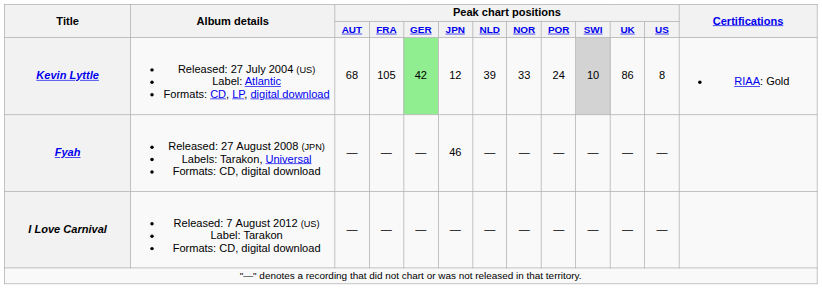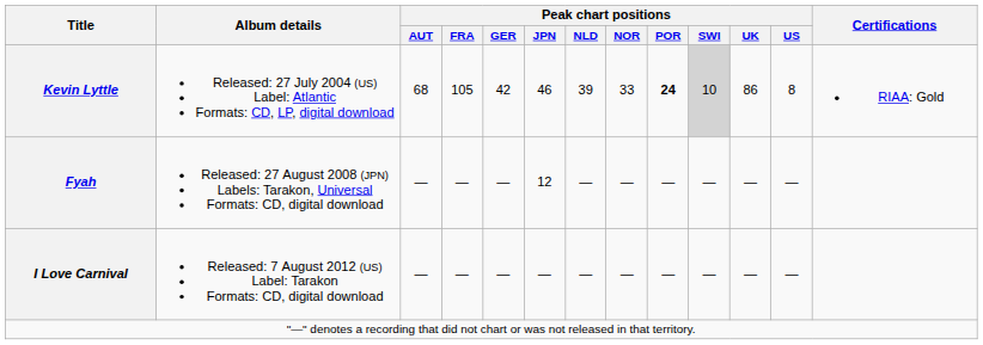Kevin Lyttle | Peak chart positions / GER: lightgreen background -> no background
Kevin Lyttle | Peak chart positions / JPN: 12 -> 46
Kevin Lyttle | Peak chart positions / POR: normal -> bold
Fyah | Peak chart positions / JPN: 46 -> 12
